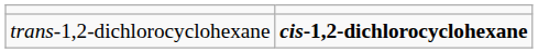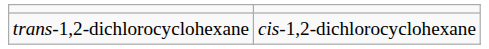trans-1,2-dichlorocyclohexane | column 2: bold -> normal
